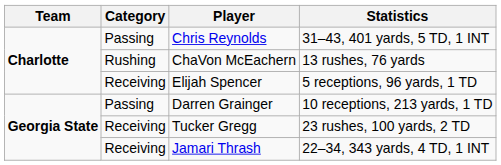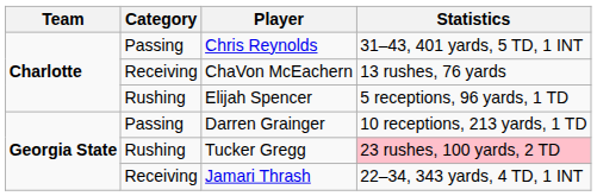ChaVon McEachern | Category: Rushing -> Receiving
Elijah Spencer | Category: Receiving -> Rushing
Tucker Gregg | Category: Receiving -> Rushing
Tucker Gregg | Statistics: no background -> pink background
